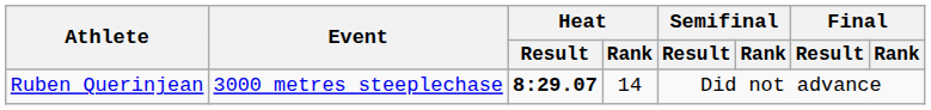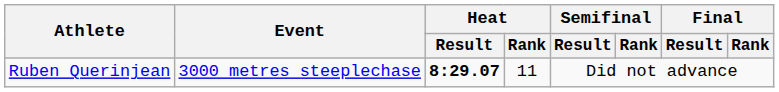Ruben Querinjean | Heat / Rank: 14 -> 11
